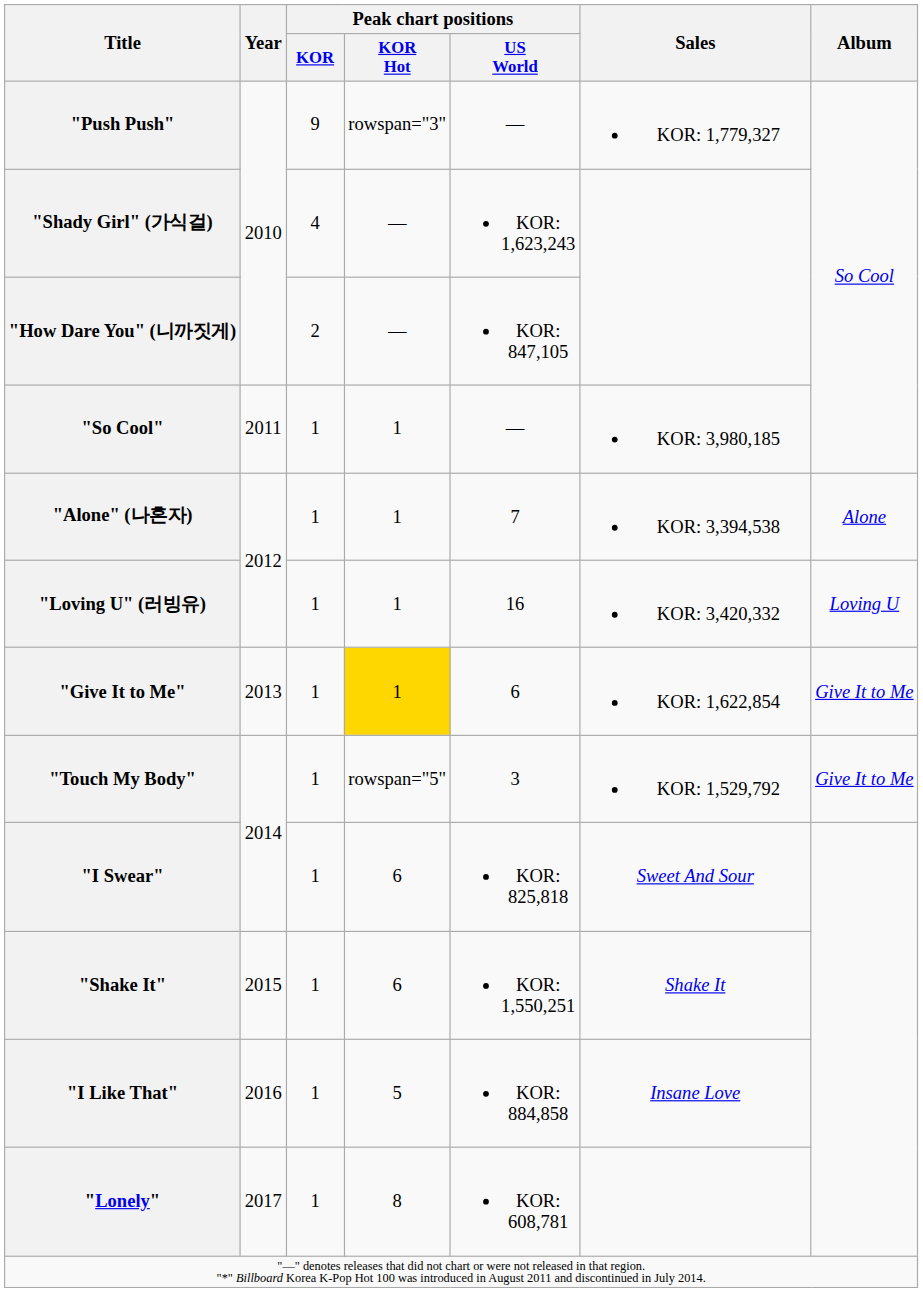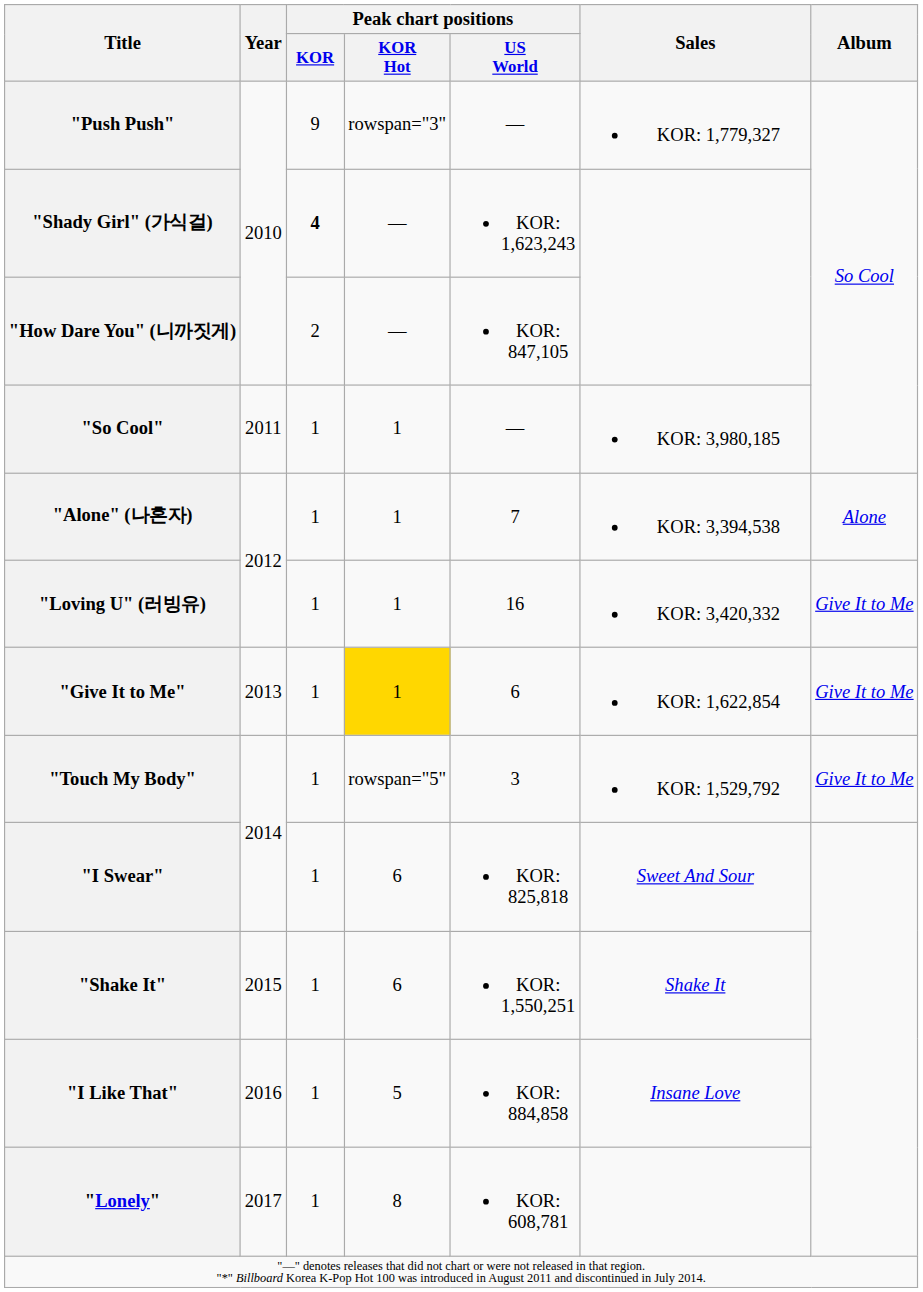"Shady Girl" (가식걸) | Peak chart positions / KOR: normal -> bold
"Loving U" (러빙유) | Album: Loving U -> Give It to Me
